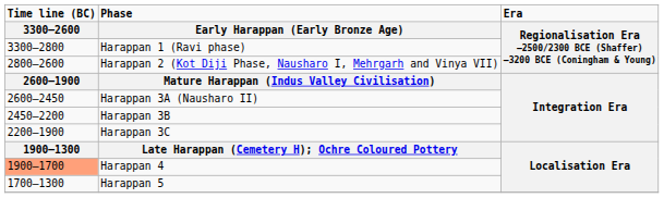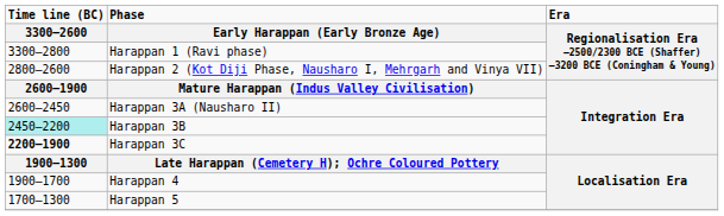Harappan 3B | Time line (BC) / 3300–2600: no background -> paleturquoise background
Harappan 3C | Time line (BC) / 3300–2600: normal -> bold
Harappan 4 | Time line (BC) / 3300–2600: lightsalmon background -> no background
